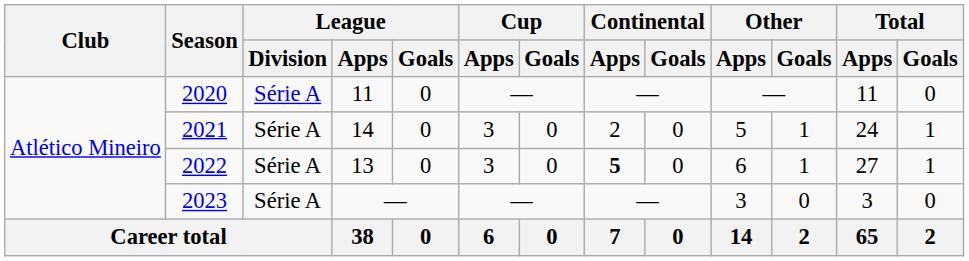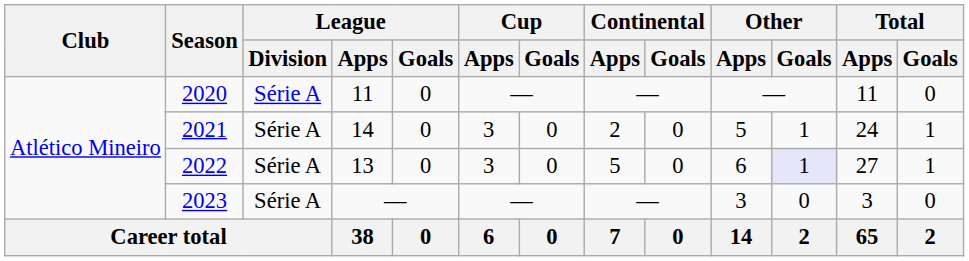2022 | Continental / Apps: bold -> normal
2022 | Other / Goals: no background -> lavender background
